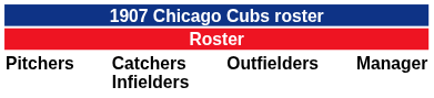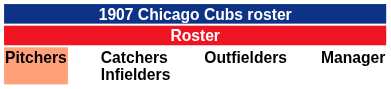Pitchers | column 1: no background -> lightsalmon background
